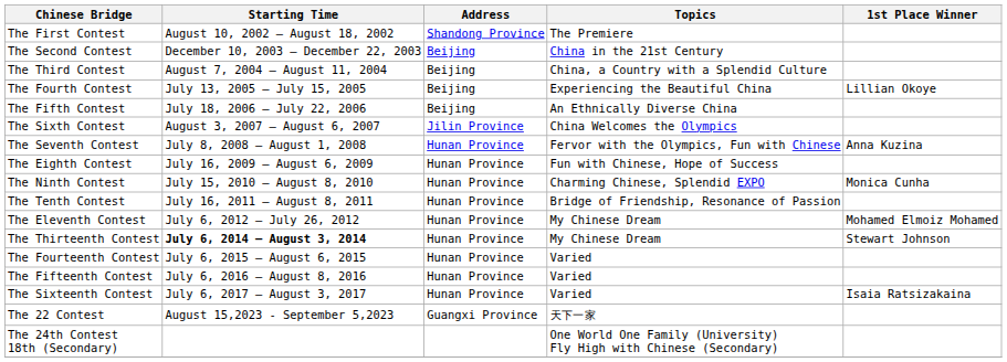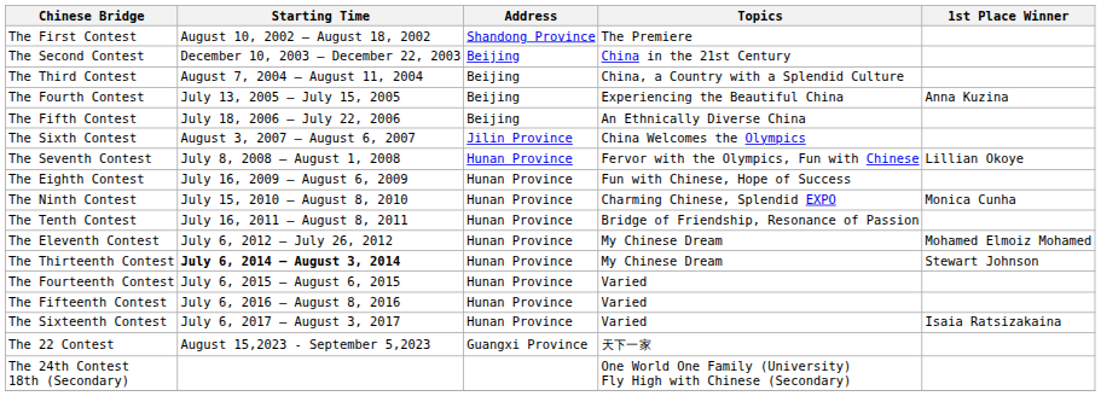The Fourth Contest | 1st Place Winner: Lillian Okoye -> Anna Kuzina
The Seventh Contest | 1st Place Winner: Anna Kuzina -> Lillian Okoye
